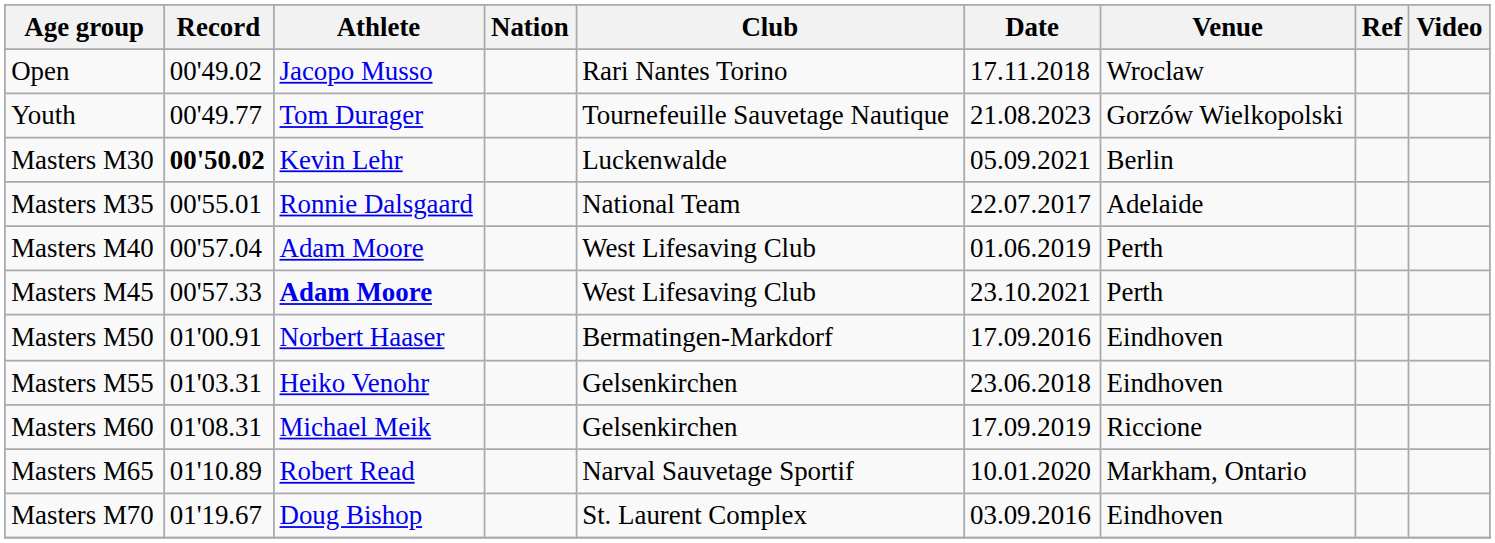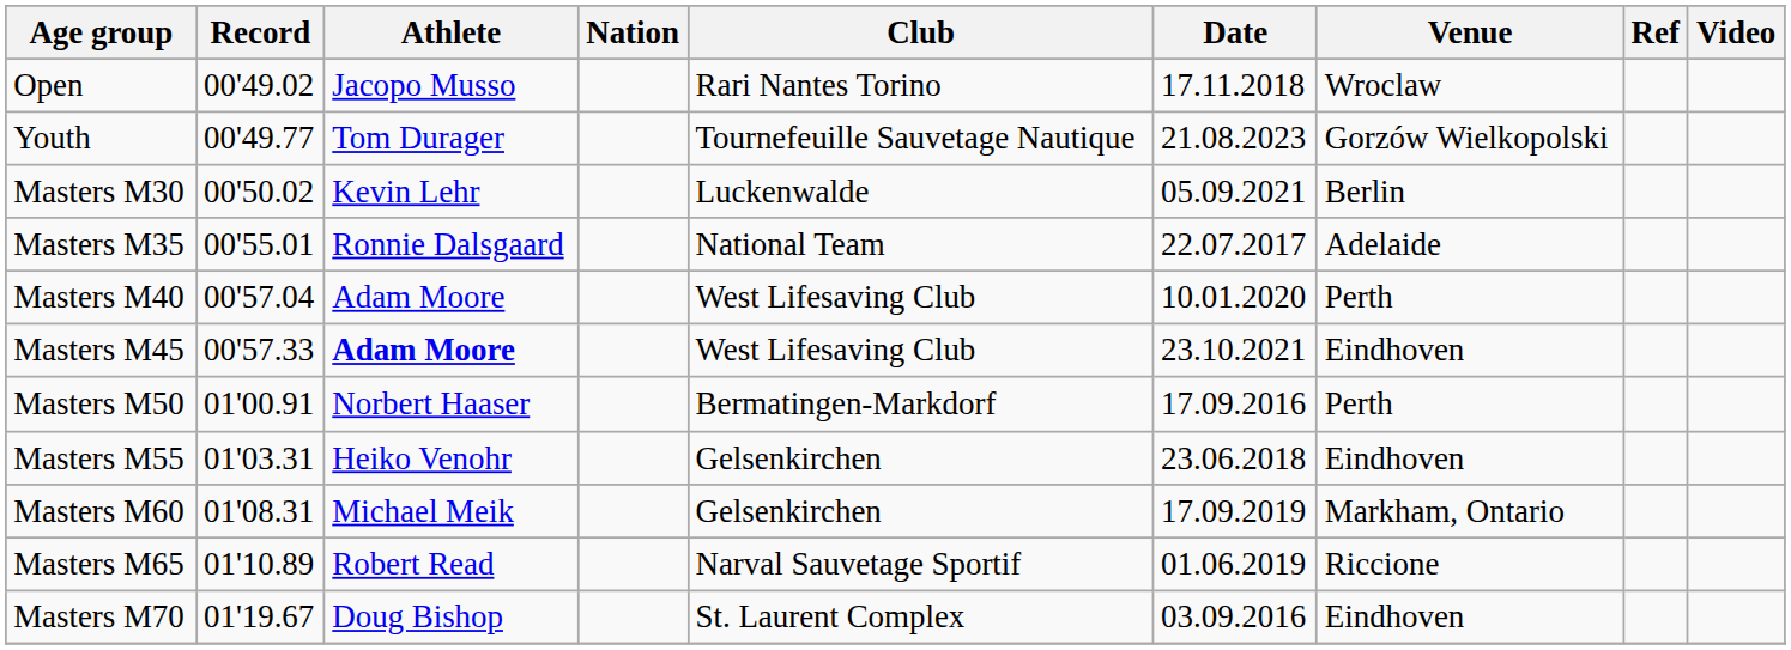Masters M30 | Record: bold -> normal
Masters M40 | Date: 01.06.2019 -> 10.01.2020
Masters M45 | Venue: Perth -> Eindhoven
Masters M50 | Venue: Eindhoven -> Perth
Masters M60 | Venue: Riccione -> Markham, Ontario
Masters M65 | Date: 10.01.2020 -> 01.06.2019
Masters M65 | Venue: Markham, Ontario -> Riccione
